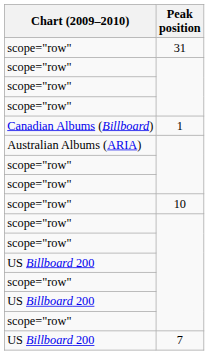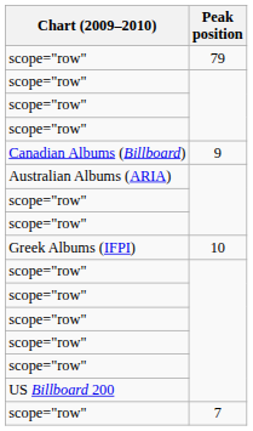row 2 | Peak position: 31 -> 79
row 6 | Peak position: 1 -> 9
row 10 | Chart (2009–2010): scope="row" -> Greek Albums (IFPI)
row 13 | Chart (2009–2010): US Billboard 200 -> scope="row"
row 15 | Chart (2009–2010): US Billboard 200 -> scope="row"
row 16 | Chart (2009–2010): scope="row" -> US Billboard 200
row 17 | Chart (2009–2010): US Billboard 200 -> scope="row"
